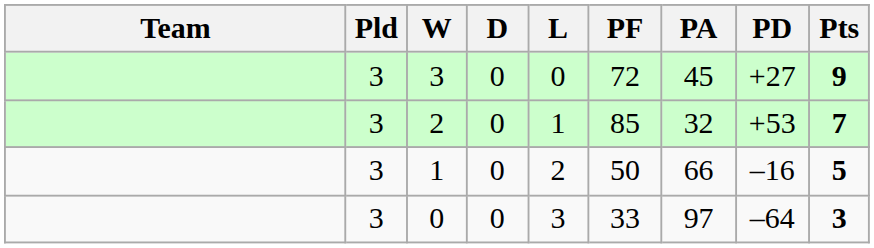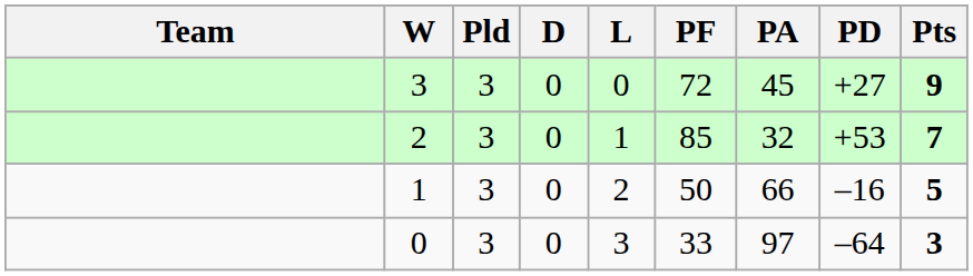columns swapped: Pld <-> W
